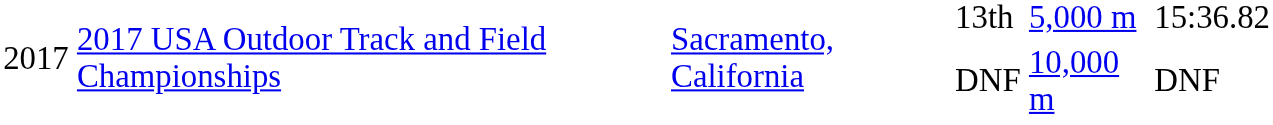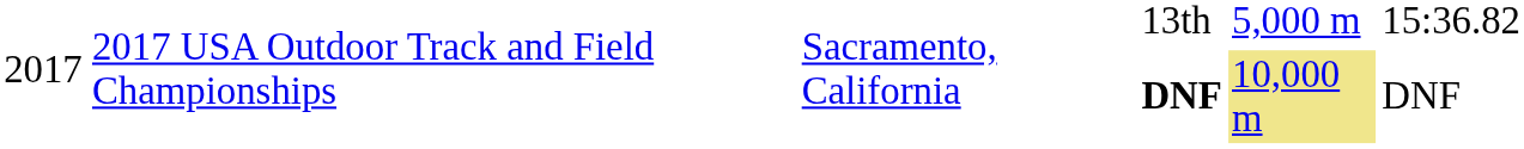row 2 | column 4: normal -> bold
row 2 | column 5: no background -> khaki background
